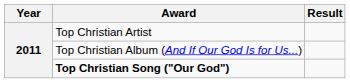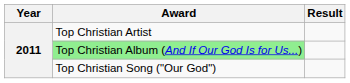Top Christian Album (And If Our God Is for Us...) | Award: no background -> lightgreen background
Top Christian Song ("Our God") | Award: bold -> normal
